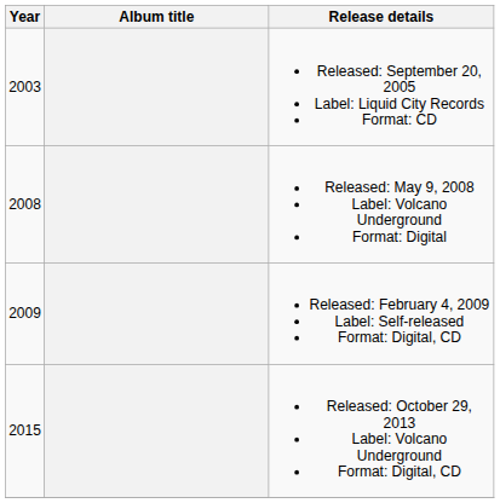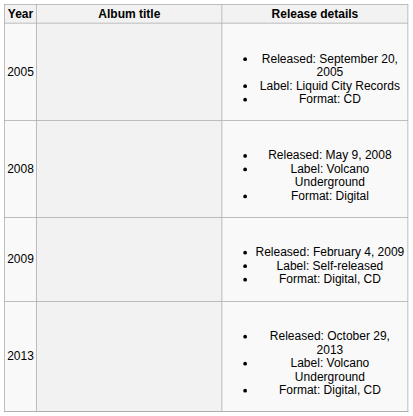row 2 | Year: 2003 -> 2005
row 5 | Year: 2015 -> 2013
